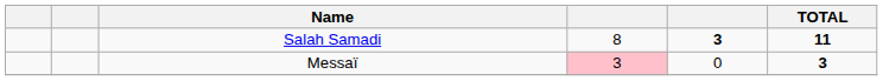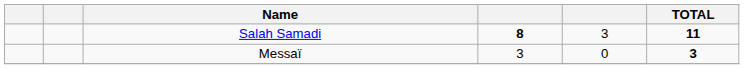Salah Samadi | column 4: normal -> bold
Salah Samadi | column 5: bold -> normal
Messaï | column 4: pink background -> no background
